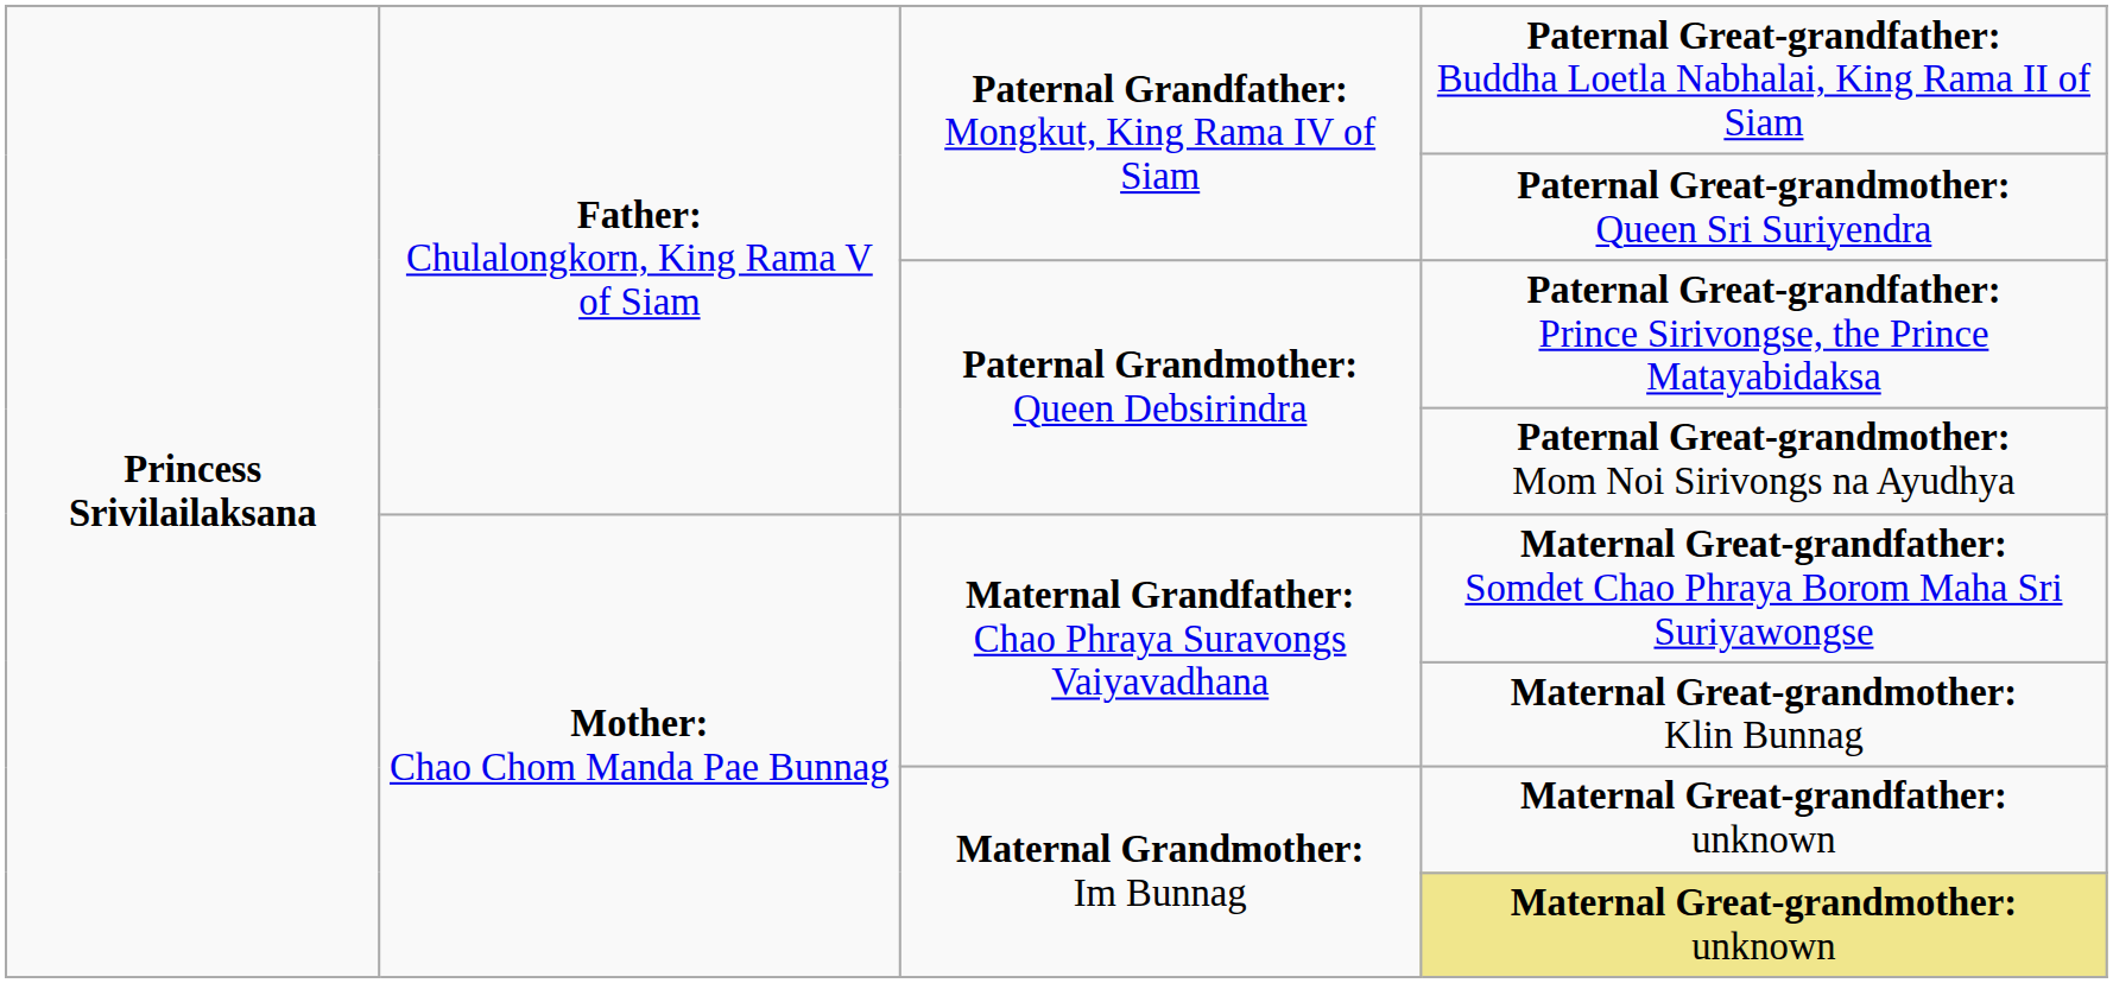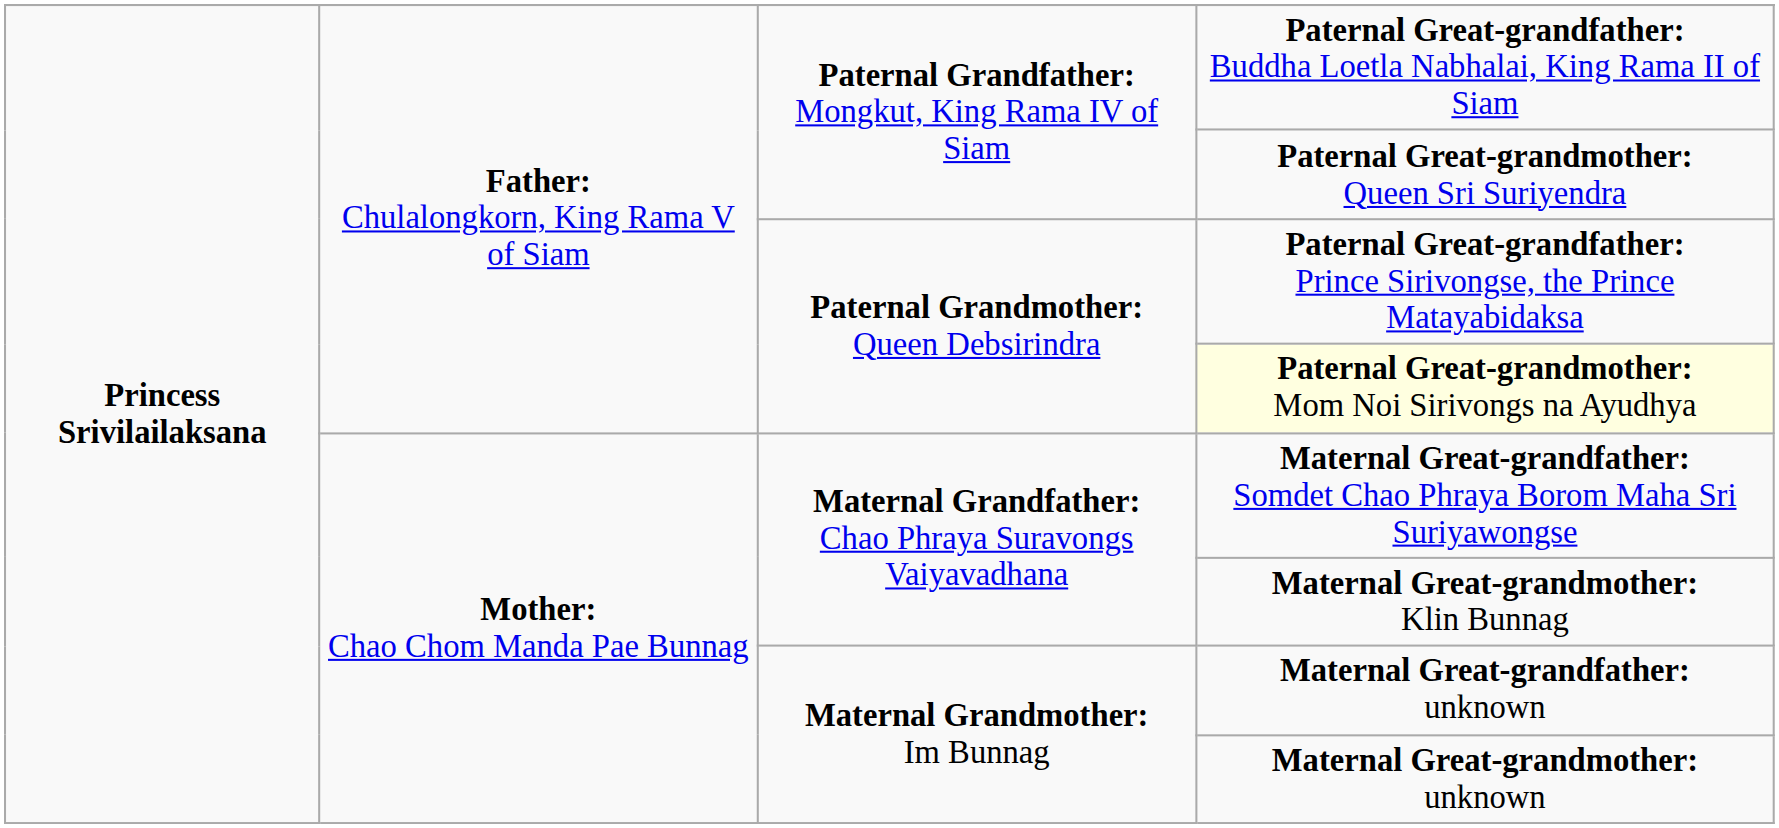Paternal Great-grandmother: Mom Noi Sirivongs na Ayudhya | column 4: no background -> lightyellow background
Maternal Great-grandmother: unknown | column 4: khaki background -> no background
